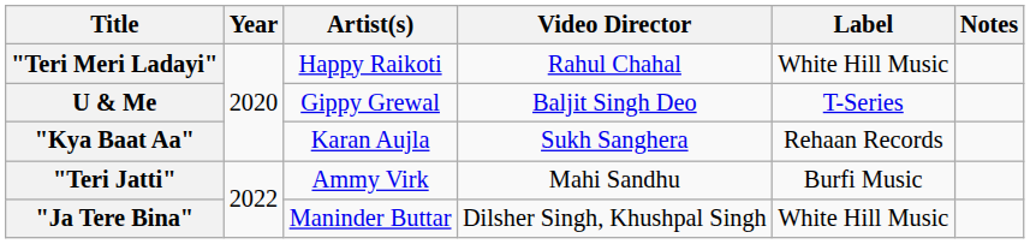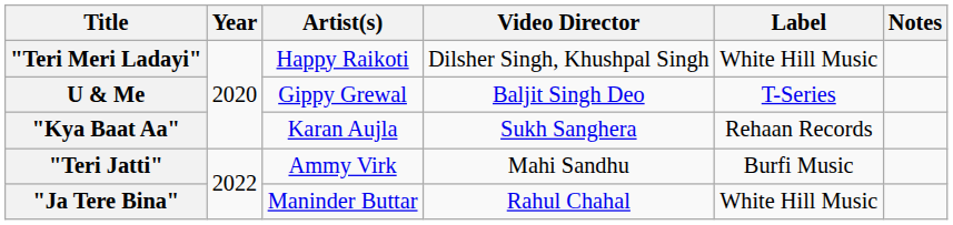"Teri Meri Ladayi" | Video Director: Rahul Chahal -> Dilsher Singh, Khushpal Singh
"Ja Tere Bina" | Video Director: Dilsher Singh, Khushpal Singh -> Rahul Chahal
